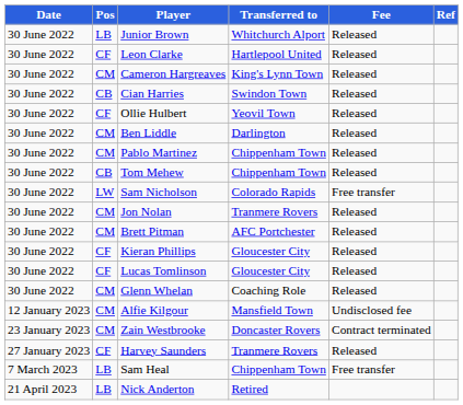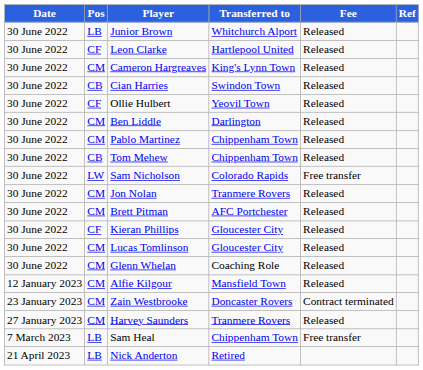Lucas Tomlinson | Pos: CF -> CM
Alfie Kilgour | Fee: Undisclosed fee -> Released
Harvey Saunders | Pos: CF -> CM
